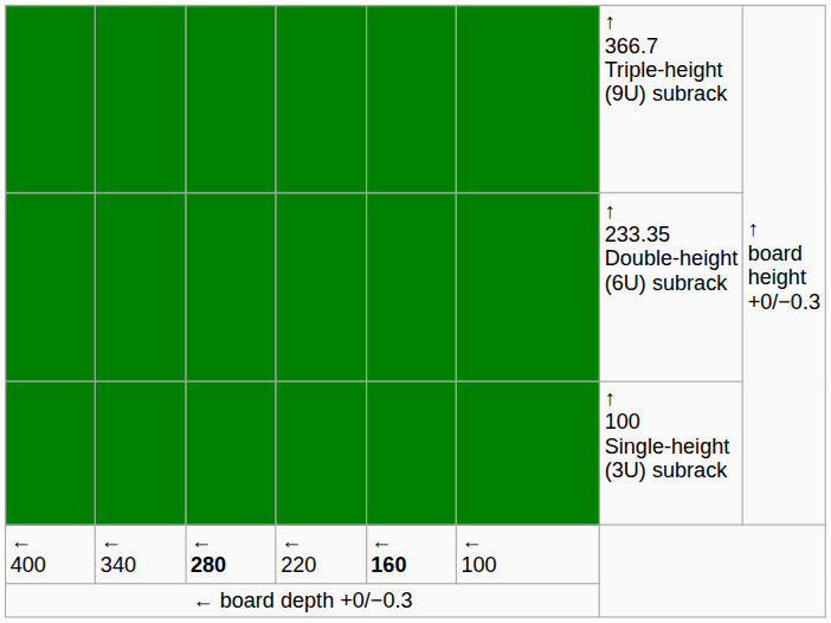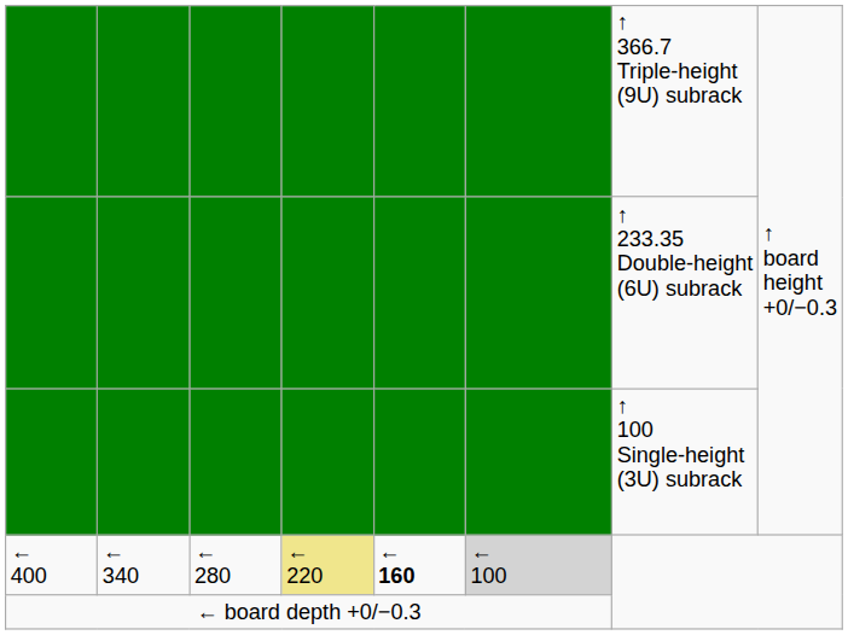← 400 | column 3: bold -> normal
← 400 | column 4: no background -> khaki background
← 400 | column 6: no background -> lightgrey background
